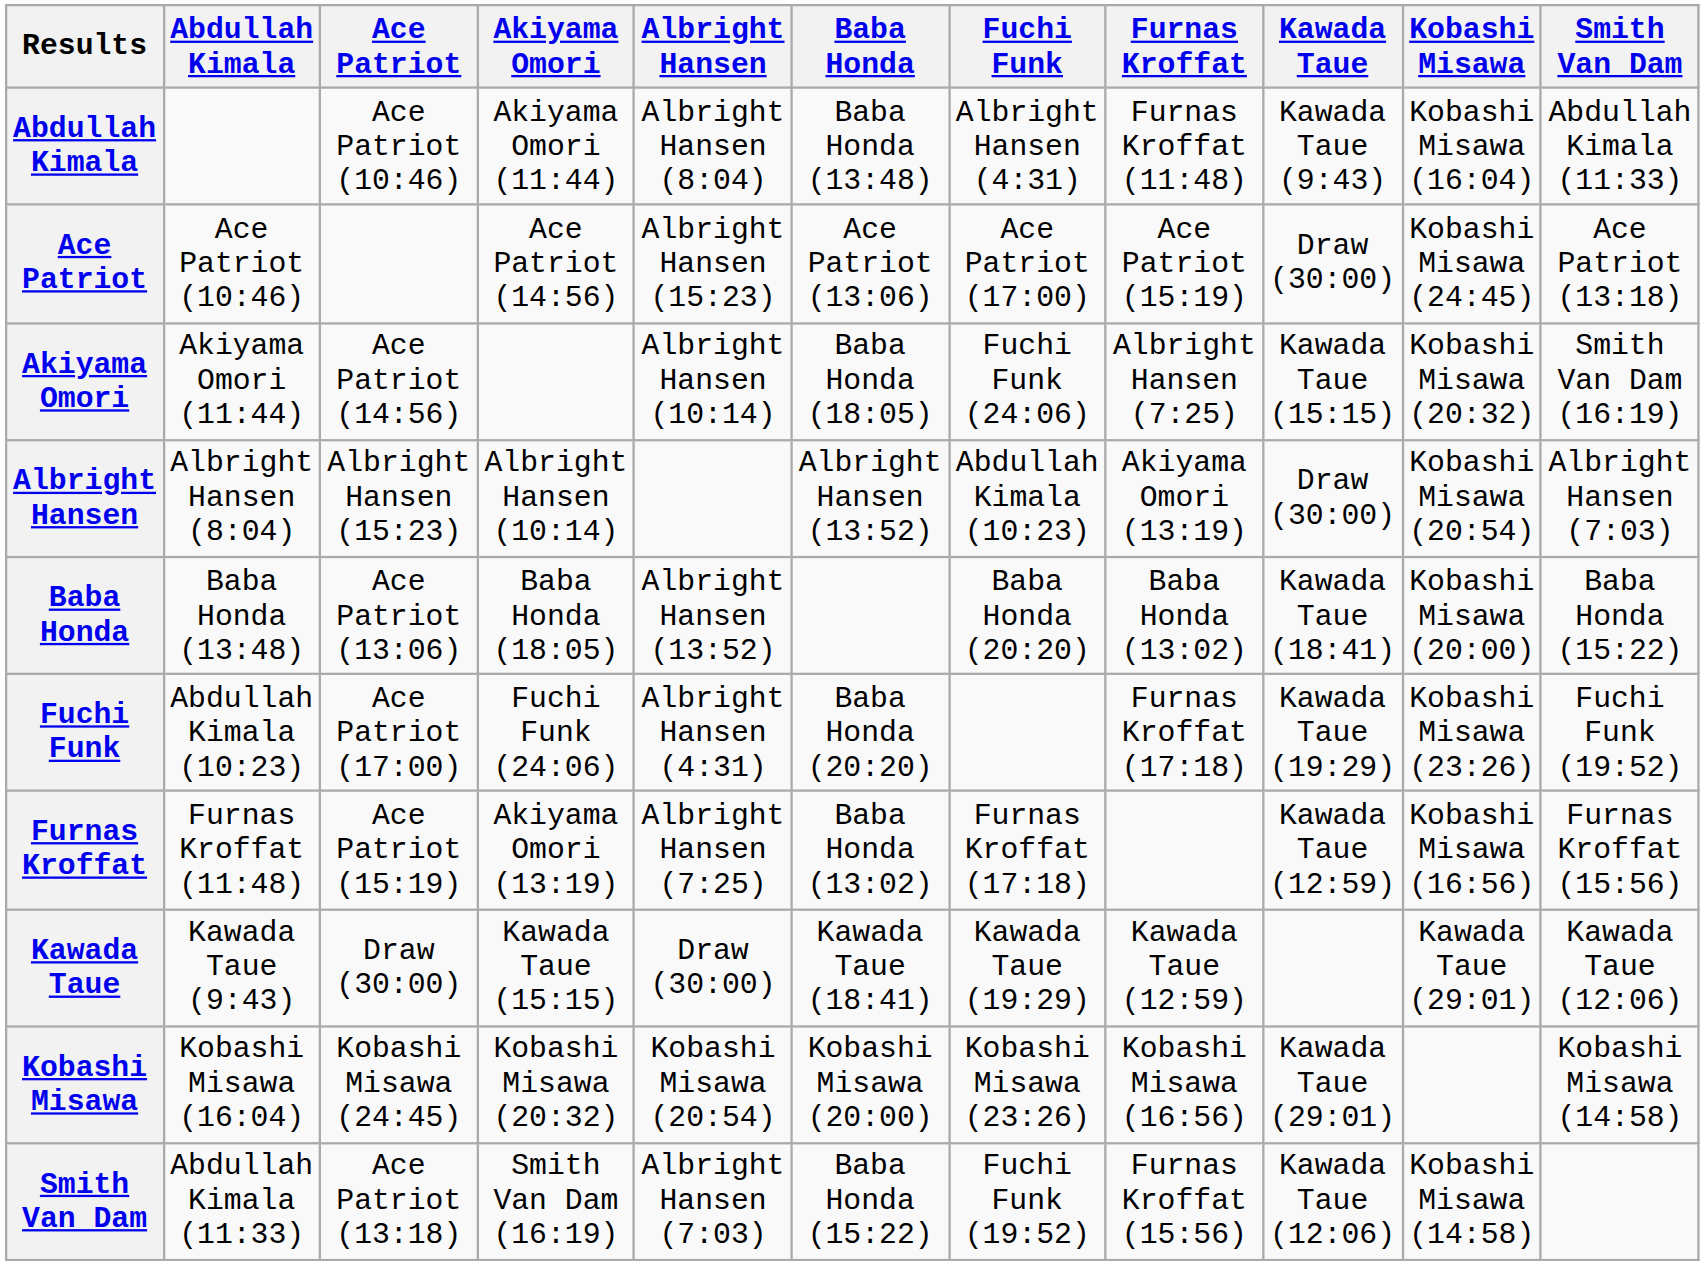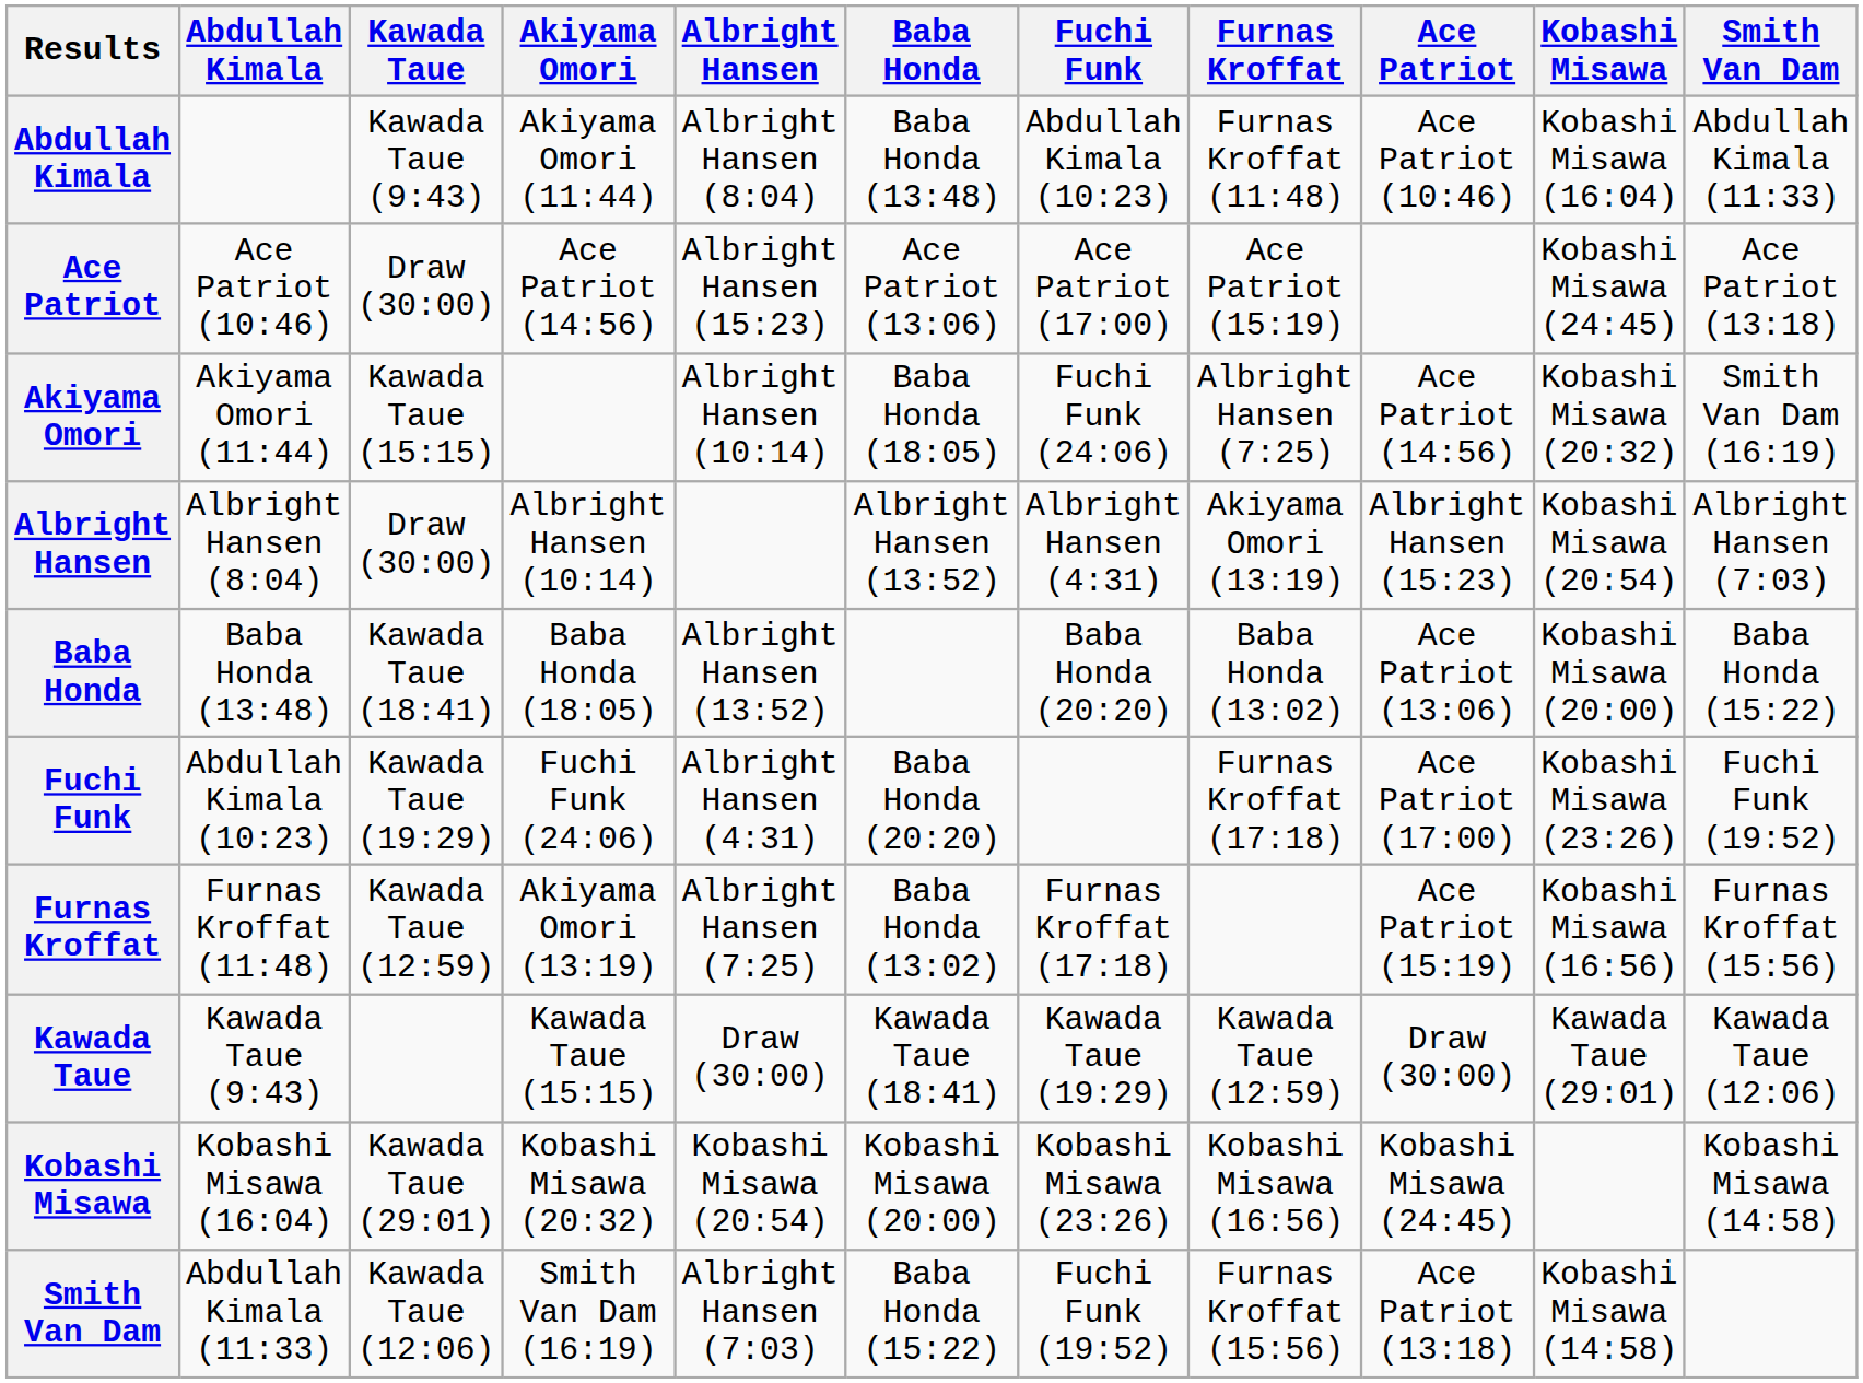columns swapped: Ace Patriot <-> Kawada Taue
row 2 | Fuchi Funk: Albright Hansen (4:31) -> Abdullah Kimala (10:23)
row 5 | Fuchi Funk: Abdullah Kimala (10:23) -> Albright Hansen (4:31)
